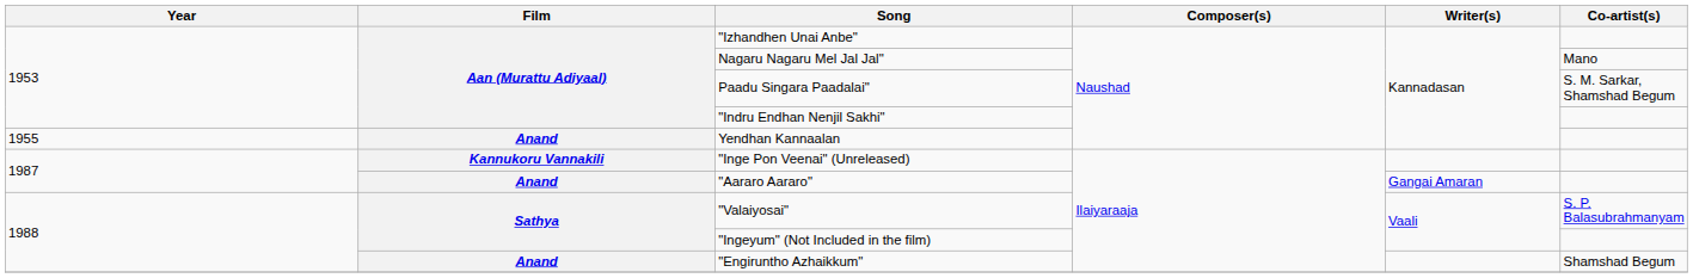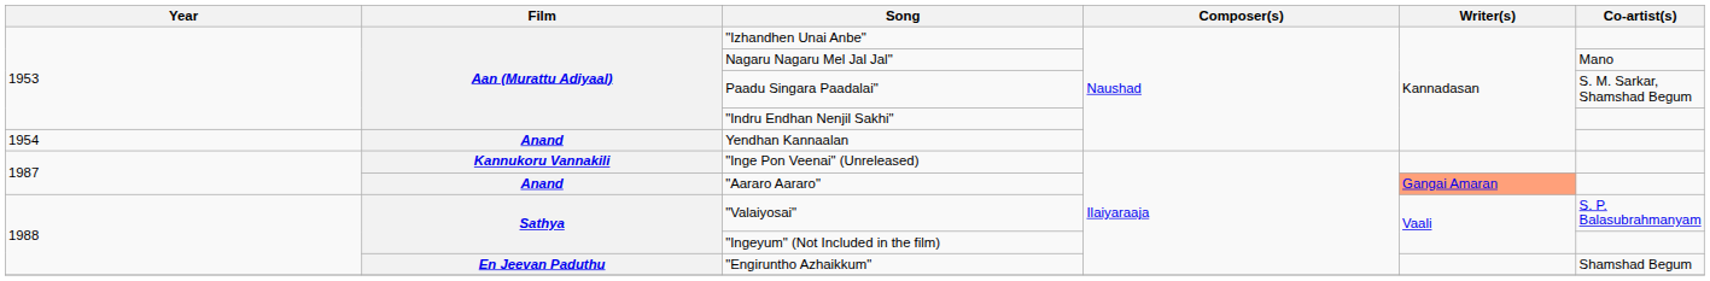Yendhan Kannaalan | Year: 1955 -> 1954
"Aararo Aararo" | Writer(s): no background -> lightsalmon background
"Engiruntho Azhaikkum" | Film: Anand -> En Jeevan Paduthu
